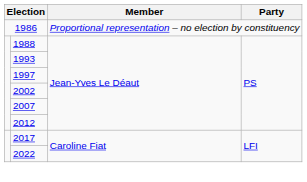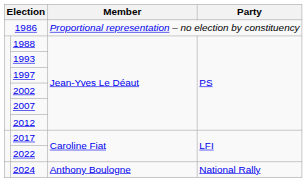+ row: 2024 | Anthony Boulogne | National Rally
